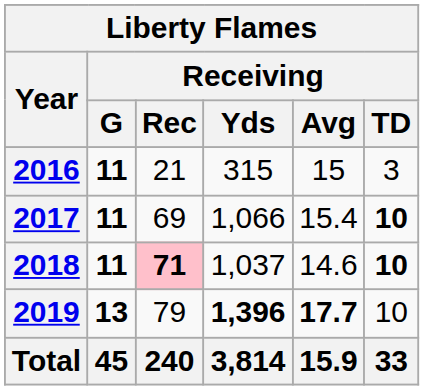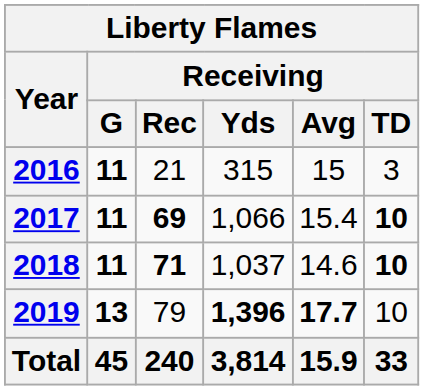2017 | Receiving / Rec: normal -> bold
2018 | Receiving / Rec: pink background -> no background
